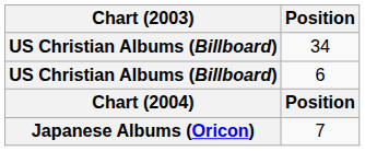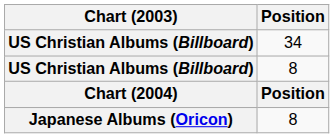row 3 | Position: 6 -> 8
row 5 | Position: 7 -> 8
